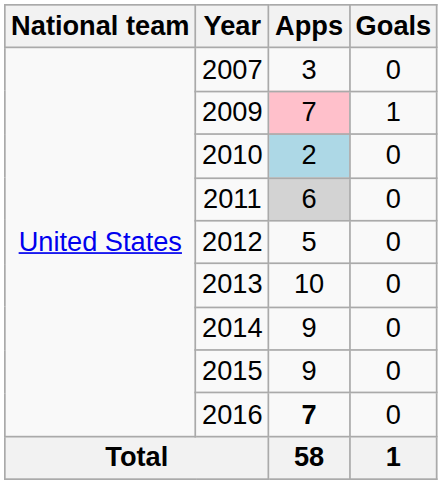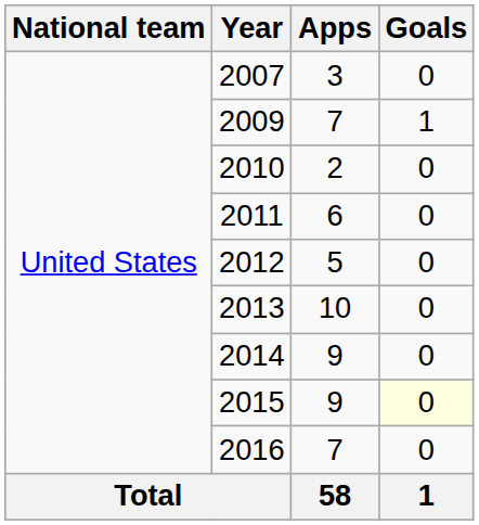2009 | Apps: pink background -> no background
2010 | Apps: lightblue background -> no background
2011 | Apps: lightgrey background -> no background
2015 | Goals: no background -> lightyellow background
2016 | Apps: bold -> normal
